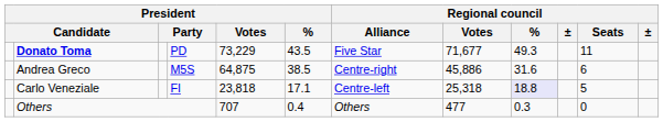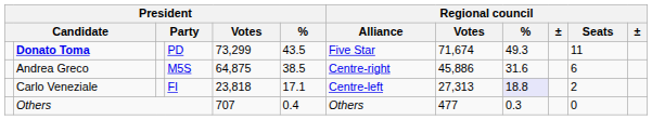Donato Toma | President / Votes: 73,229 -> 73,299
Donato Toma | Regional council / Votes: 71,677 -> 71,674
Carlo Veneziale | Regional council / Votes: 25,318 -> 27,313
Carlo Veneziale | Regional council / Seats: 5 -> 2
